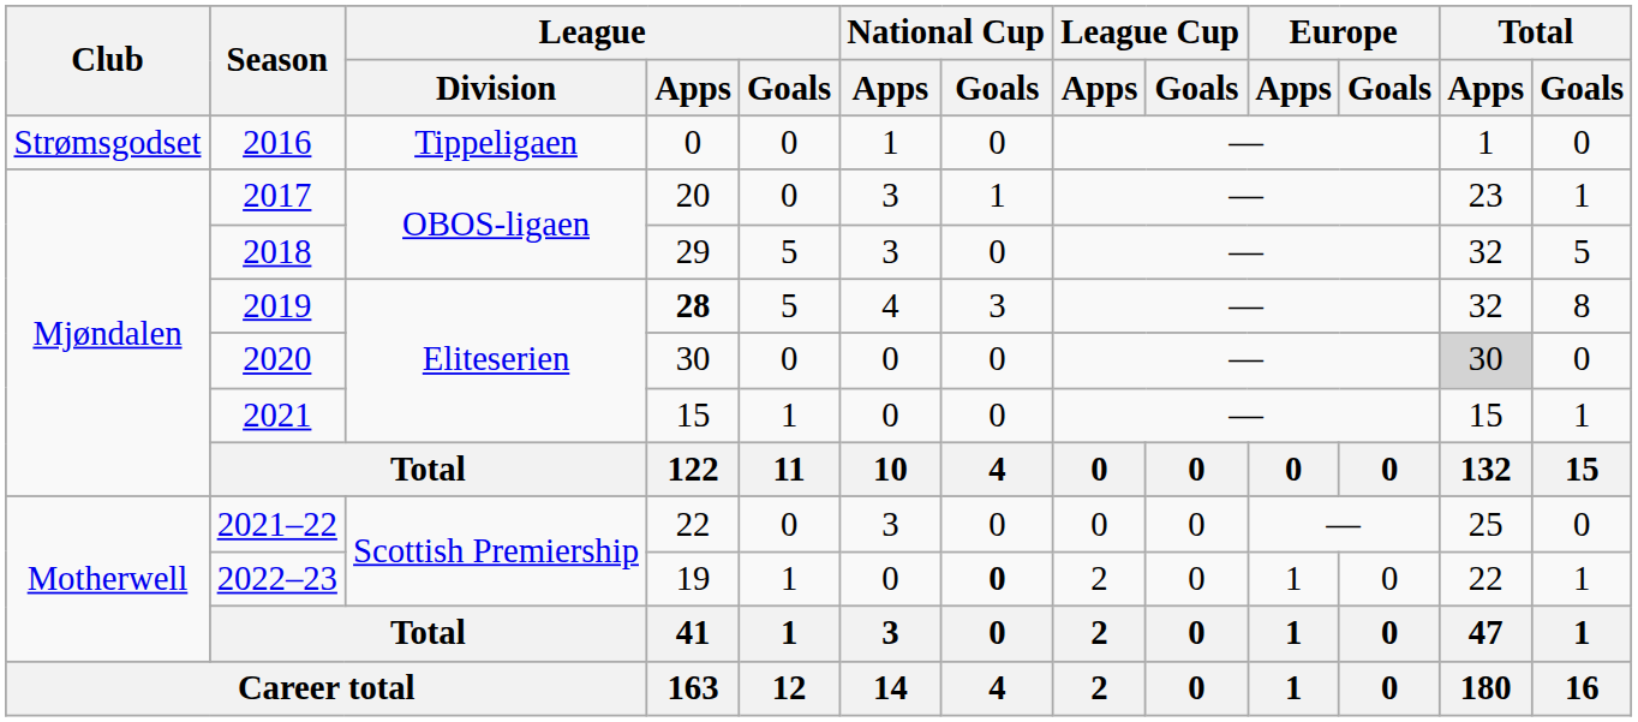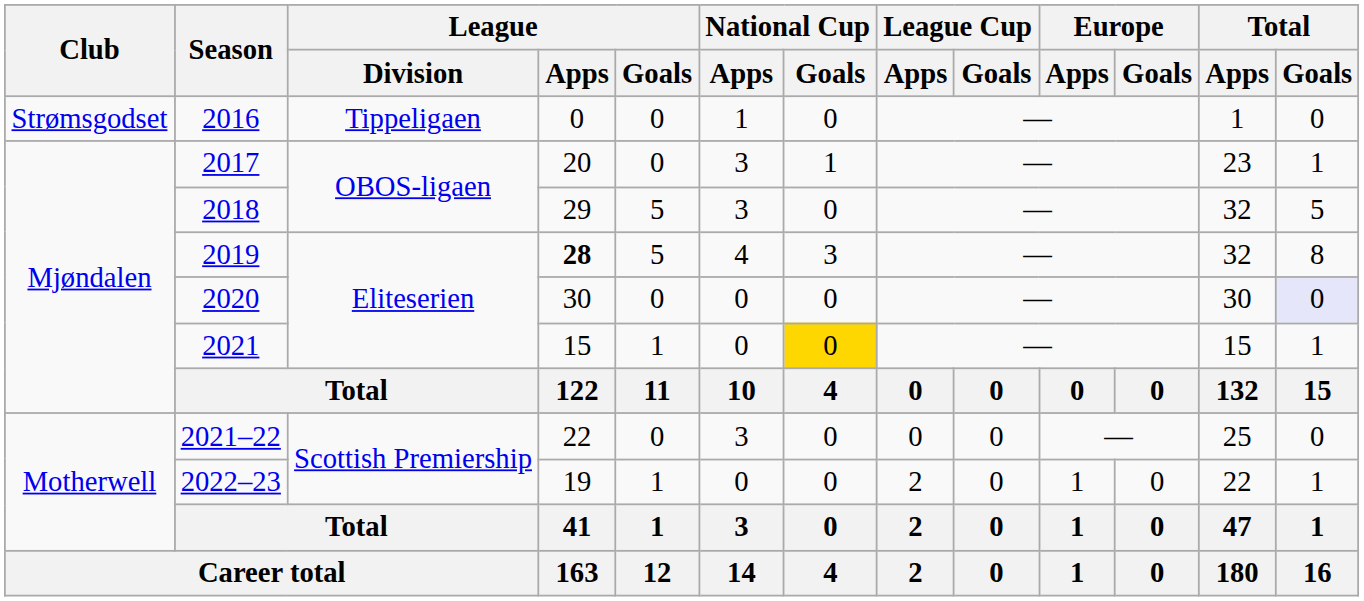2020 | Total / Apps: lightgrey background -> no background
2020 | Total / Goals: no background -> lavender background
2021 | National Cup / Goals: no background -> gold background
2022–23 | National Cup / Goals: bold -> normal
